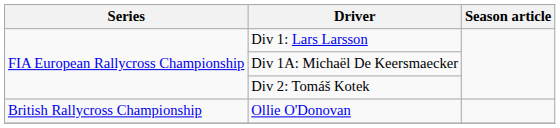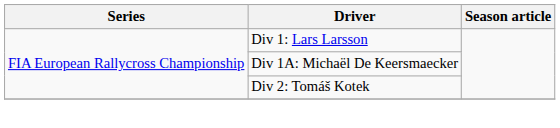- row: British Rallycross Championship | Ollie O'Donovan
